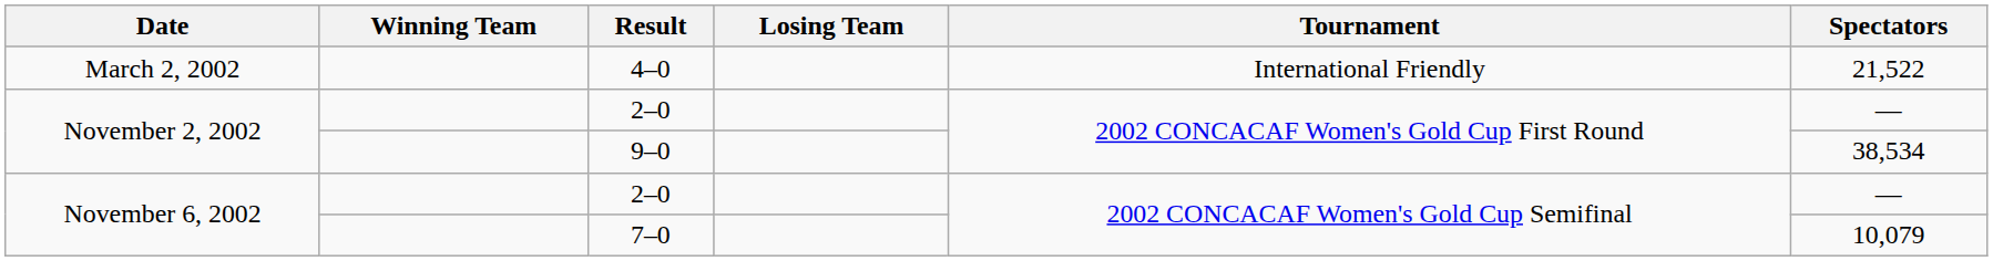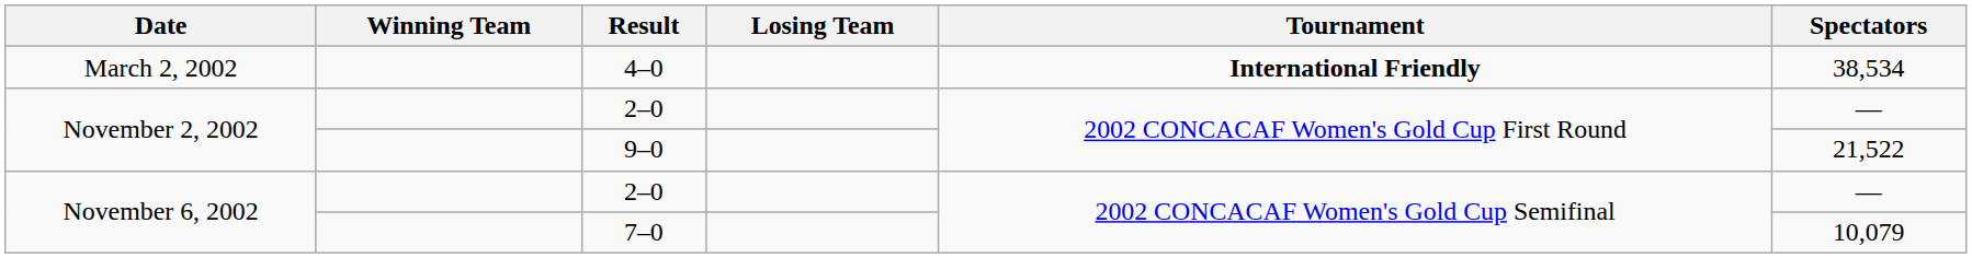4–0 | Tournament: normal -> bold
4–0 | Spectators: 21,522 -> 38,534
9–0 | Spectators: 38,534 -> 21,522
